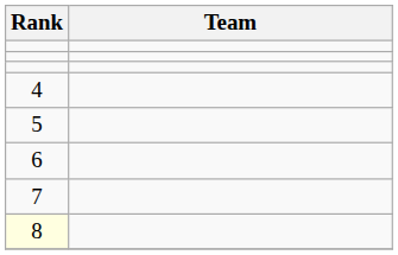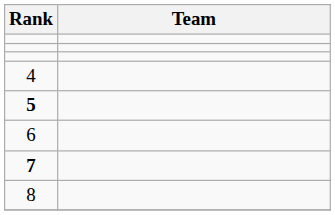row 6 | Rank: normal -> bold
row 8 | Rank: normal -> bold
row 9 | Rank: lightyellow background -> no background
